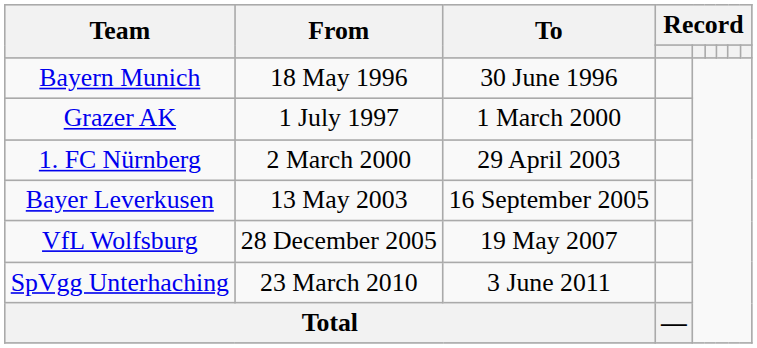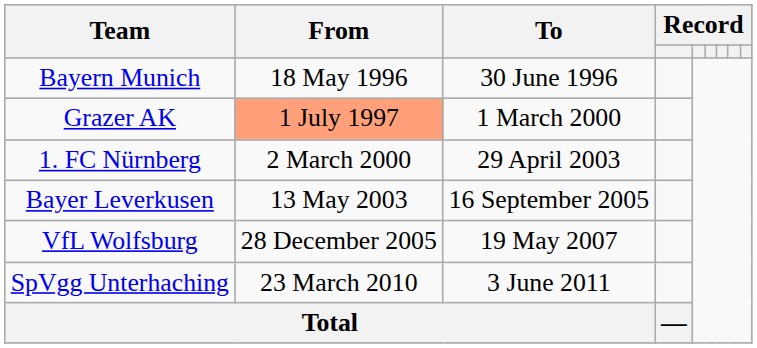Grazer AK | From: no background -> lightsalmon background
